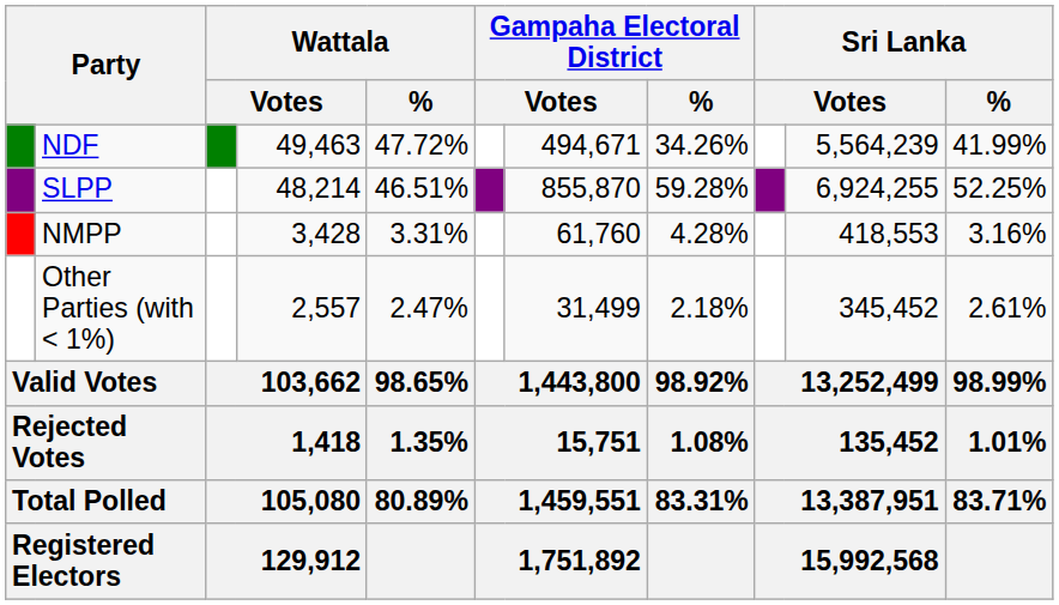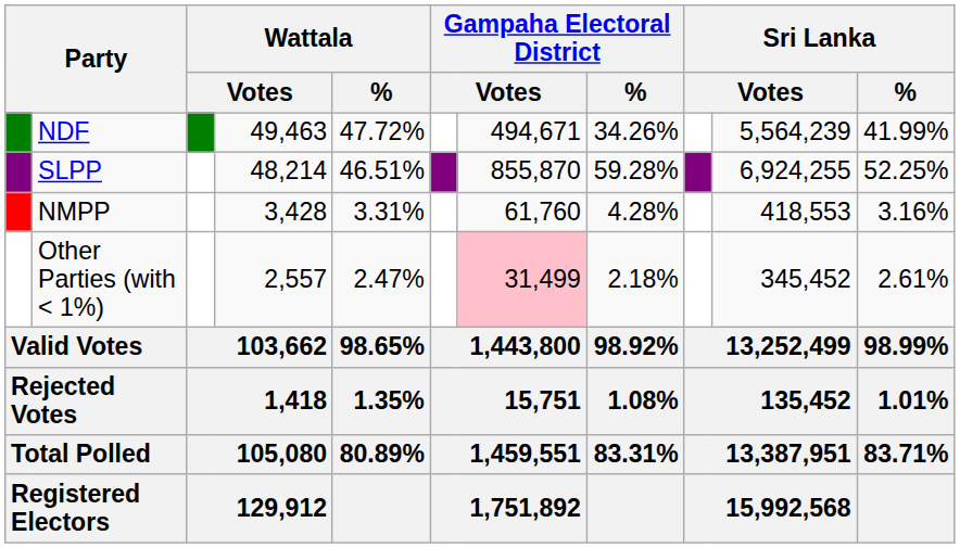Other Parties (with < 1%) | column 7: no background -> pink background
